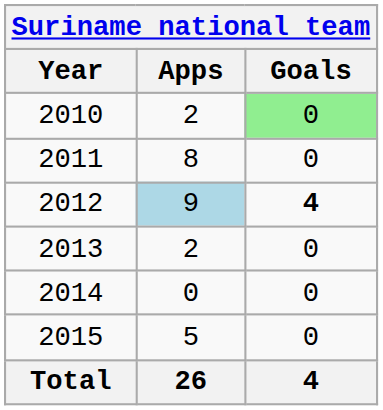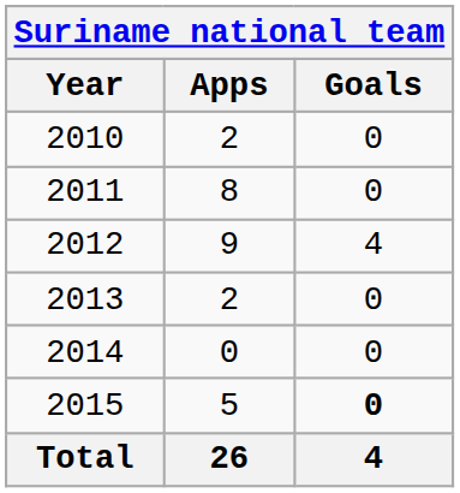2010 | Goals: lightgreen background -> no background
2012 | Apps: lightblue background -> no background
2012 | Goals: bold -> normal
2015 | Goals: normal -> bold
